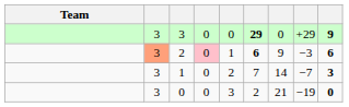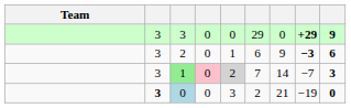row 2 | column 6: bold -> normal
row 2 | column 8: normal -> bold
row 3 | column 2: lightsalmon background -> no background
row 3 | column 4: pink background -> no background
row 3 | column 6: bold -> normal
row 3 | column 8: normal -> bold
row 4 | column 3: no background -> lightgreen background
row 4 | column 4: no background -> pink background
row 4 | column 5: no background -> lightgrey background
row 5 | column 2: normal -> bold
row 5 | column 3: no background -> lightblue background
